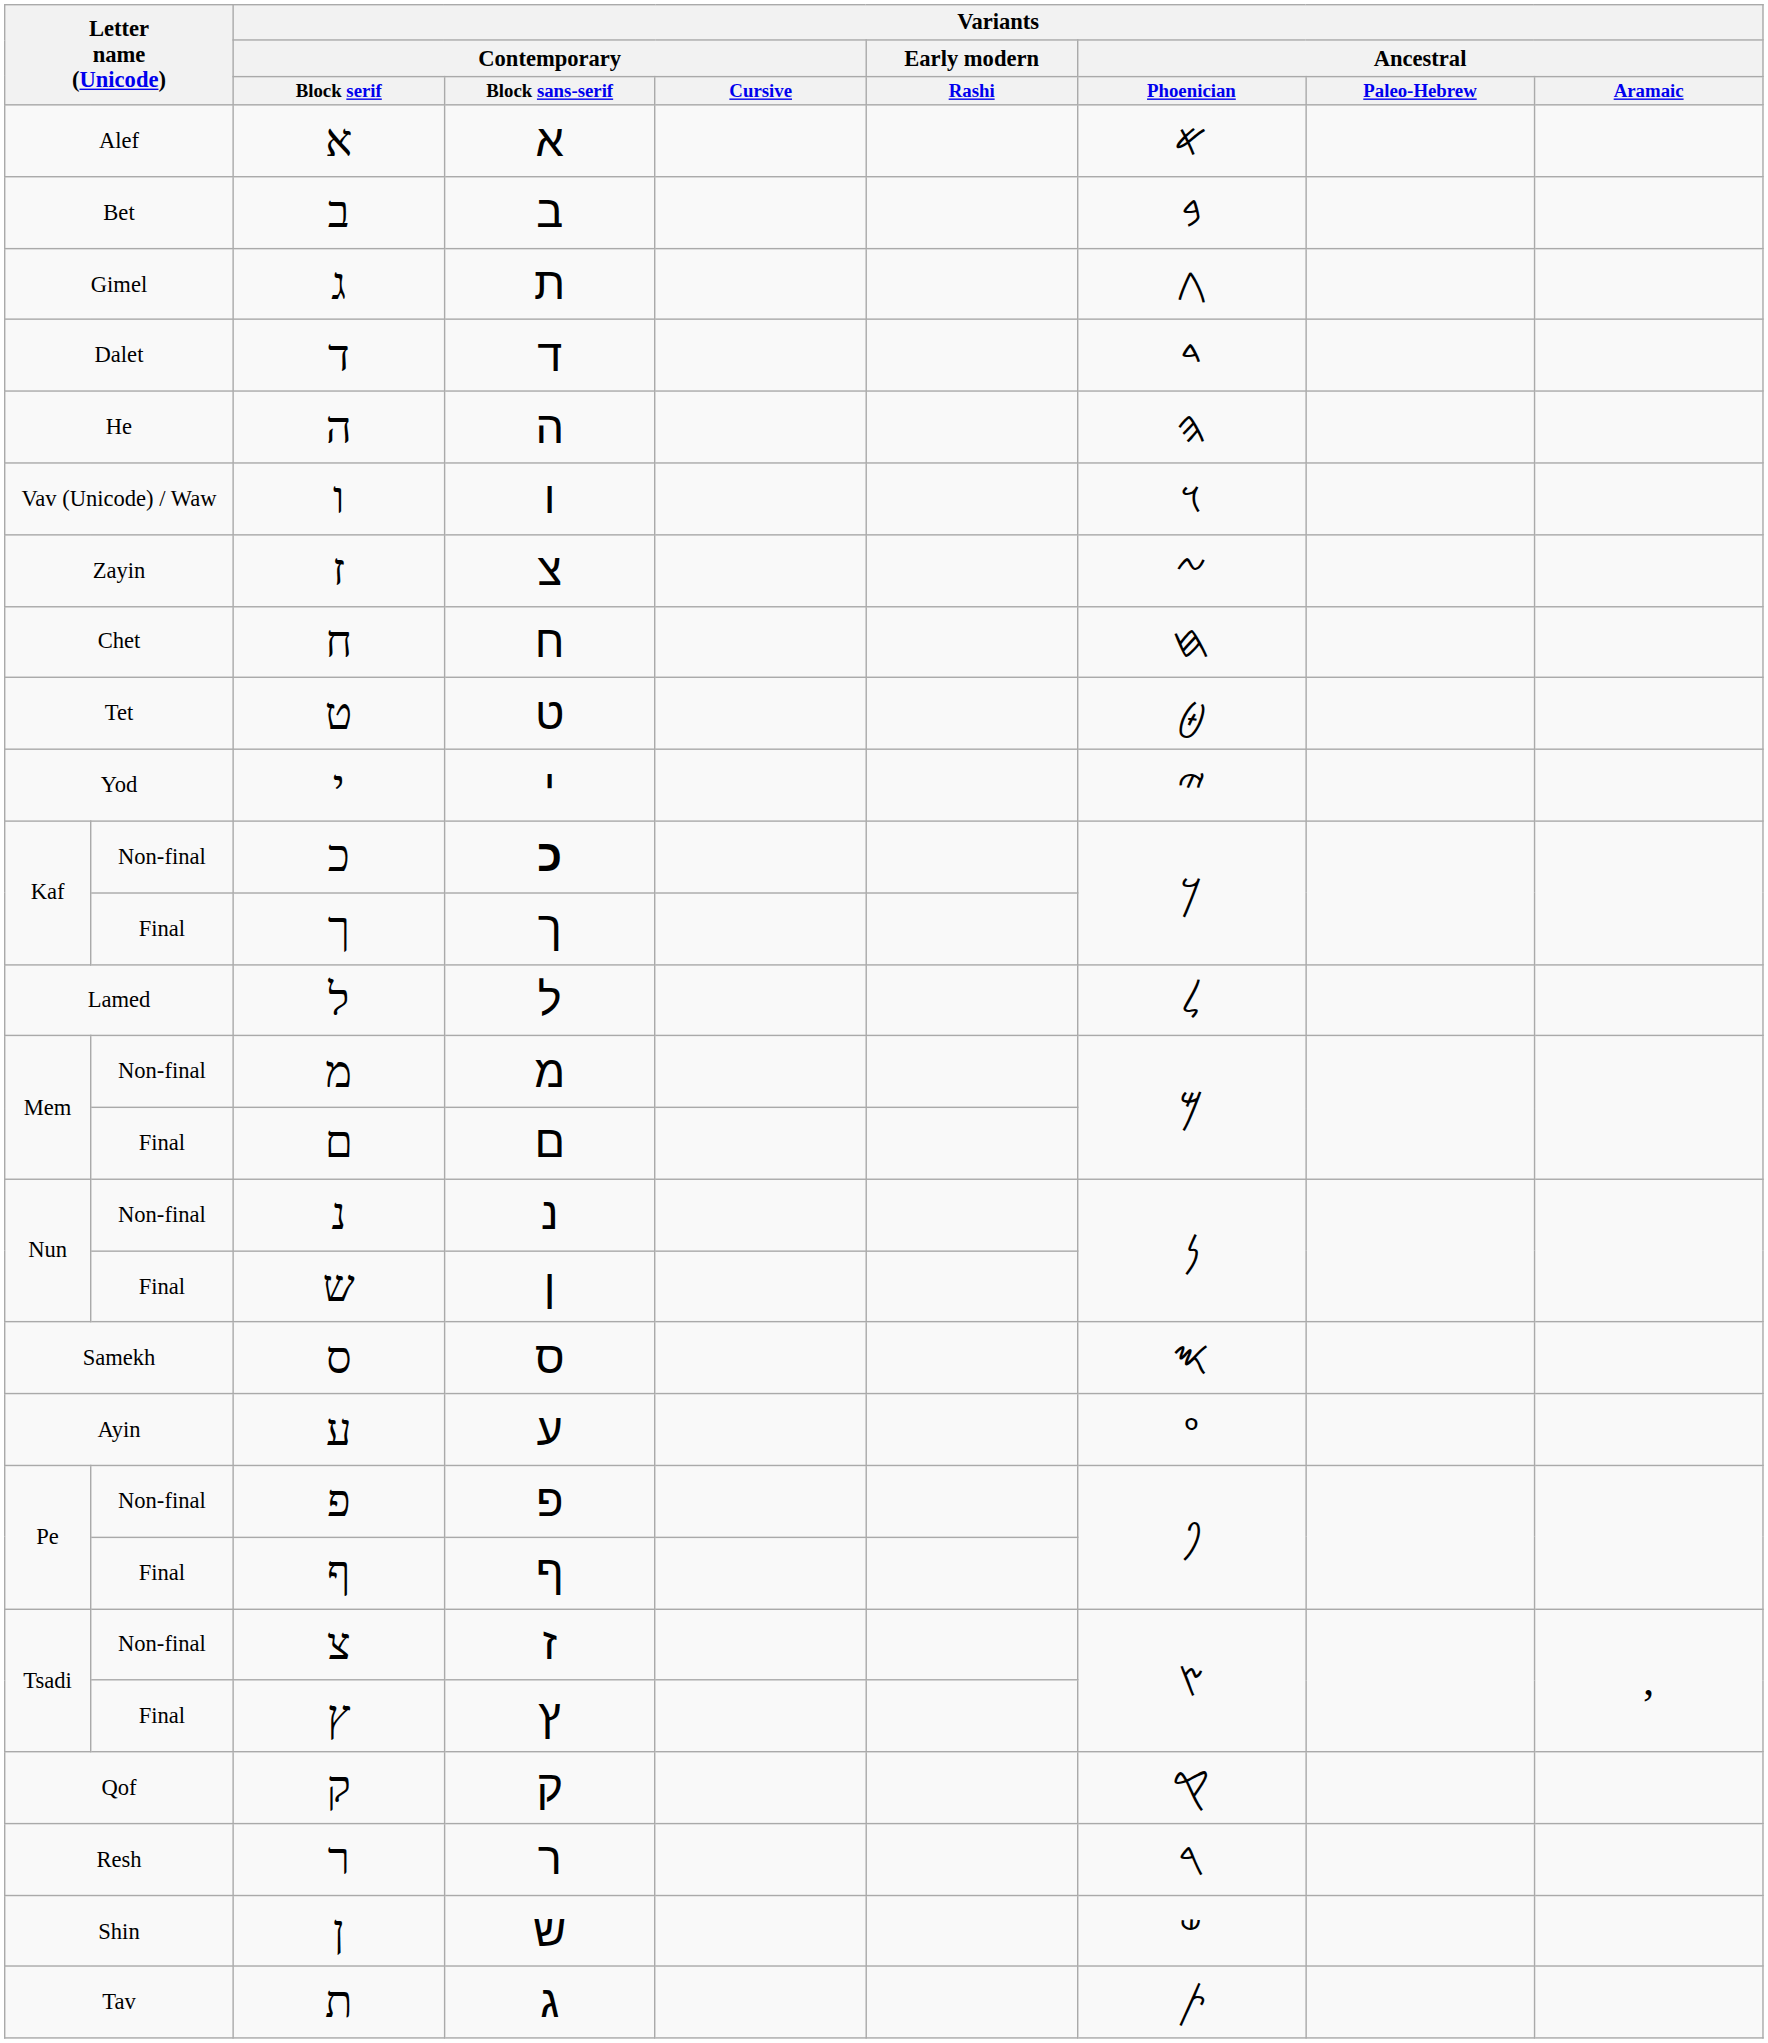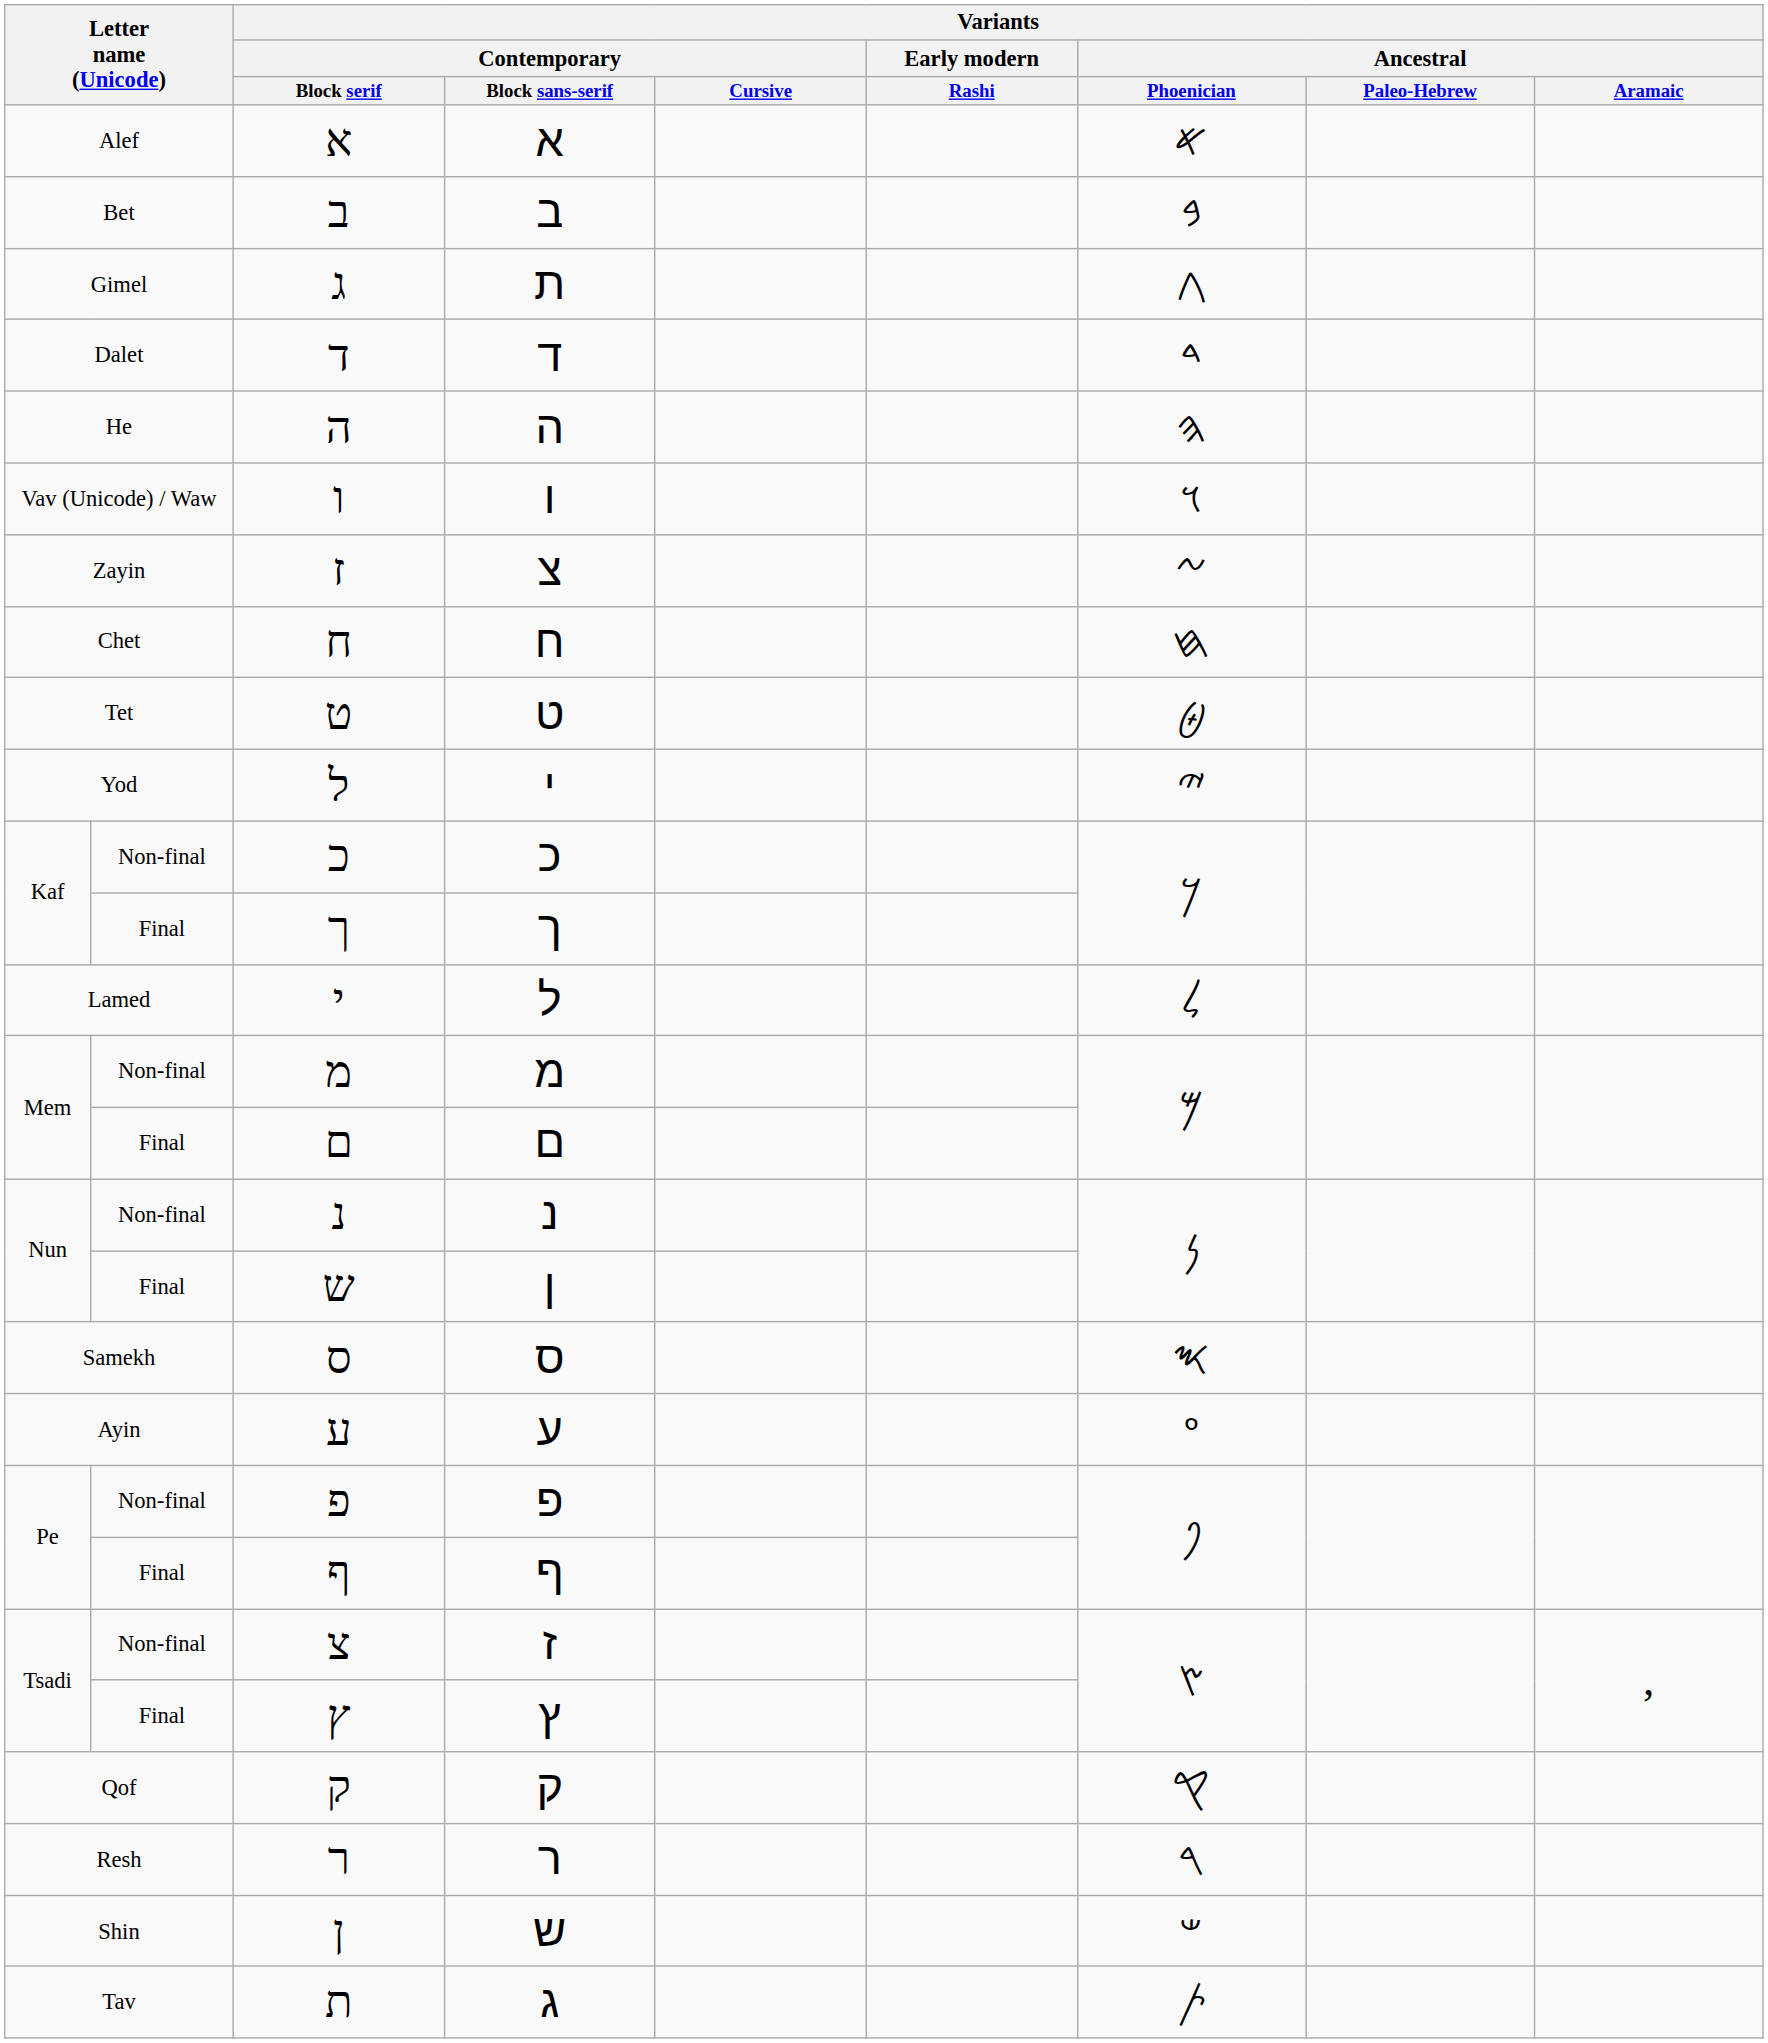row 13 | Variants / Contemporary / Block serif: י -> ל
row 14 | Variants / Contemporary / Block sans-serif: bold -> normal
row 16 | Variants / Contemporary / Block serif: ל -> י
